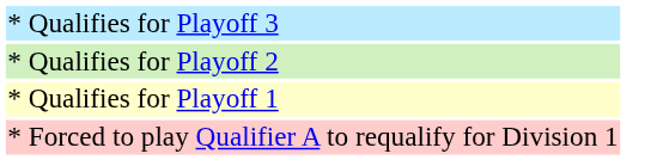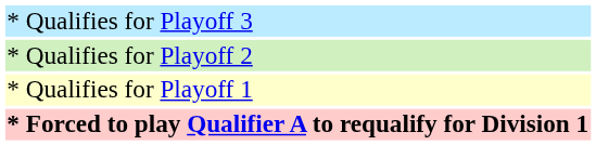row 4 | column 1: normal -> bold
